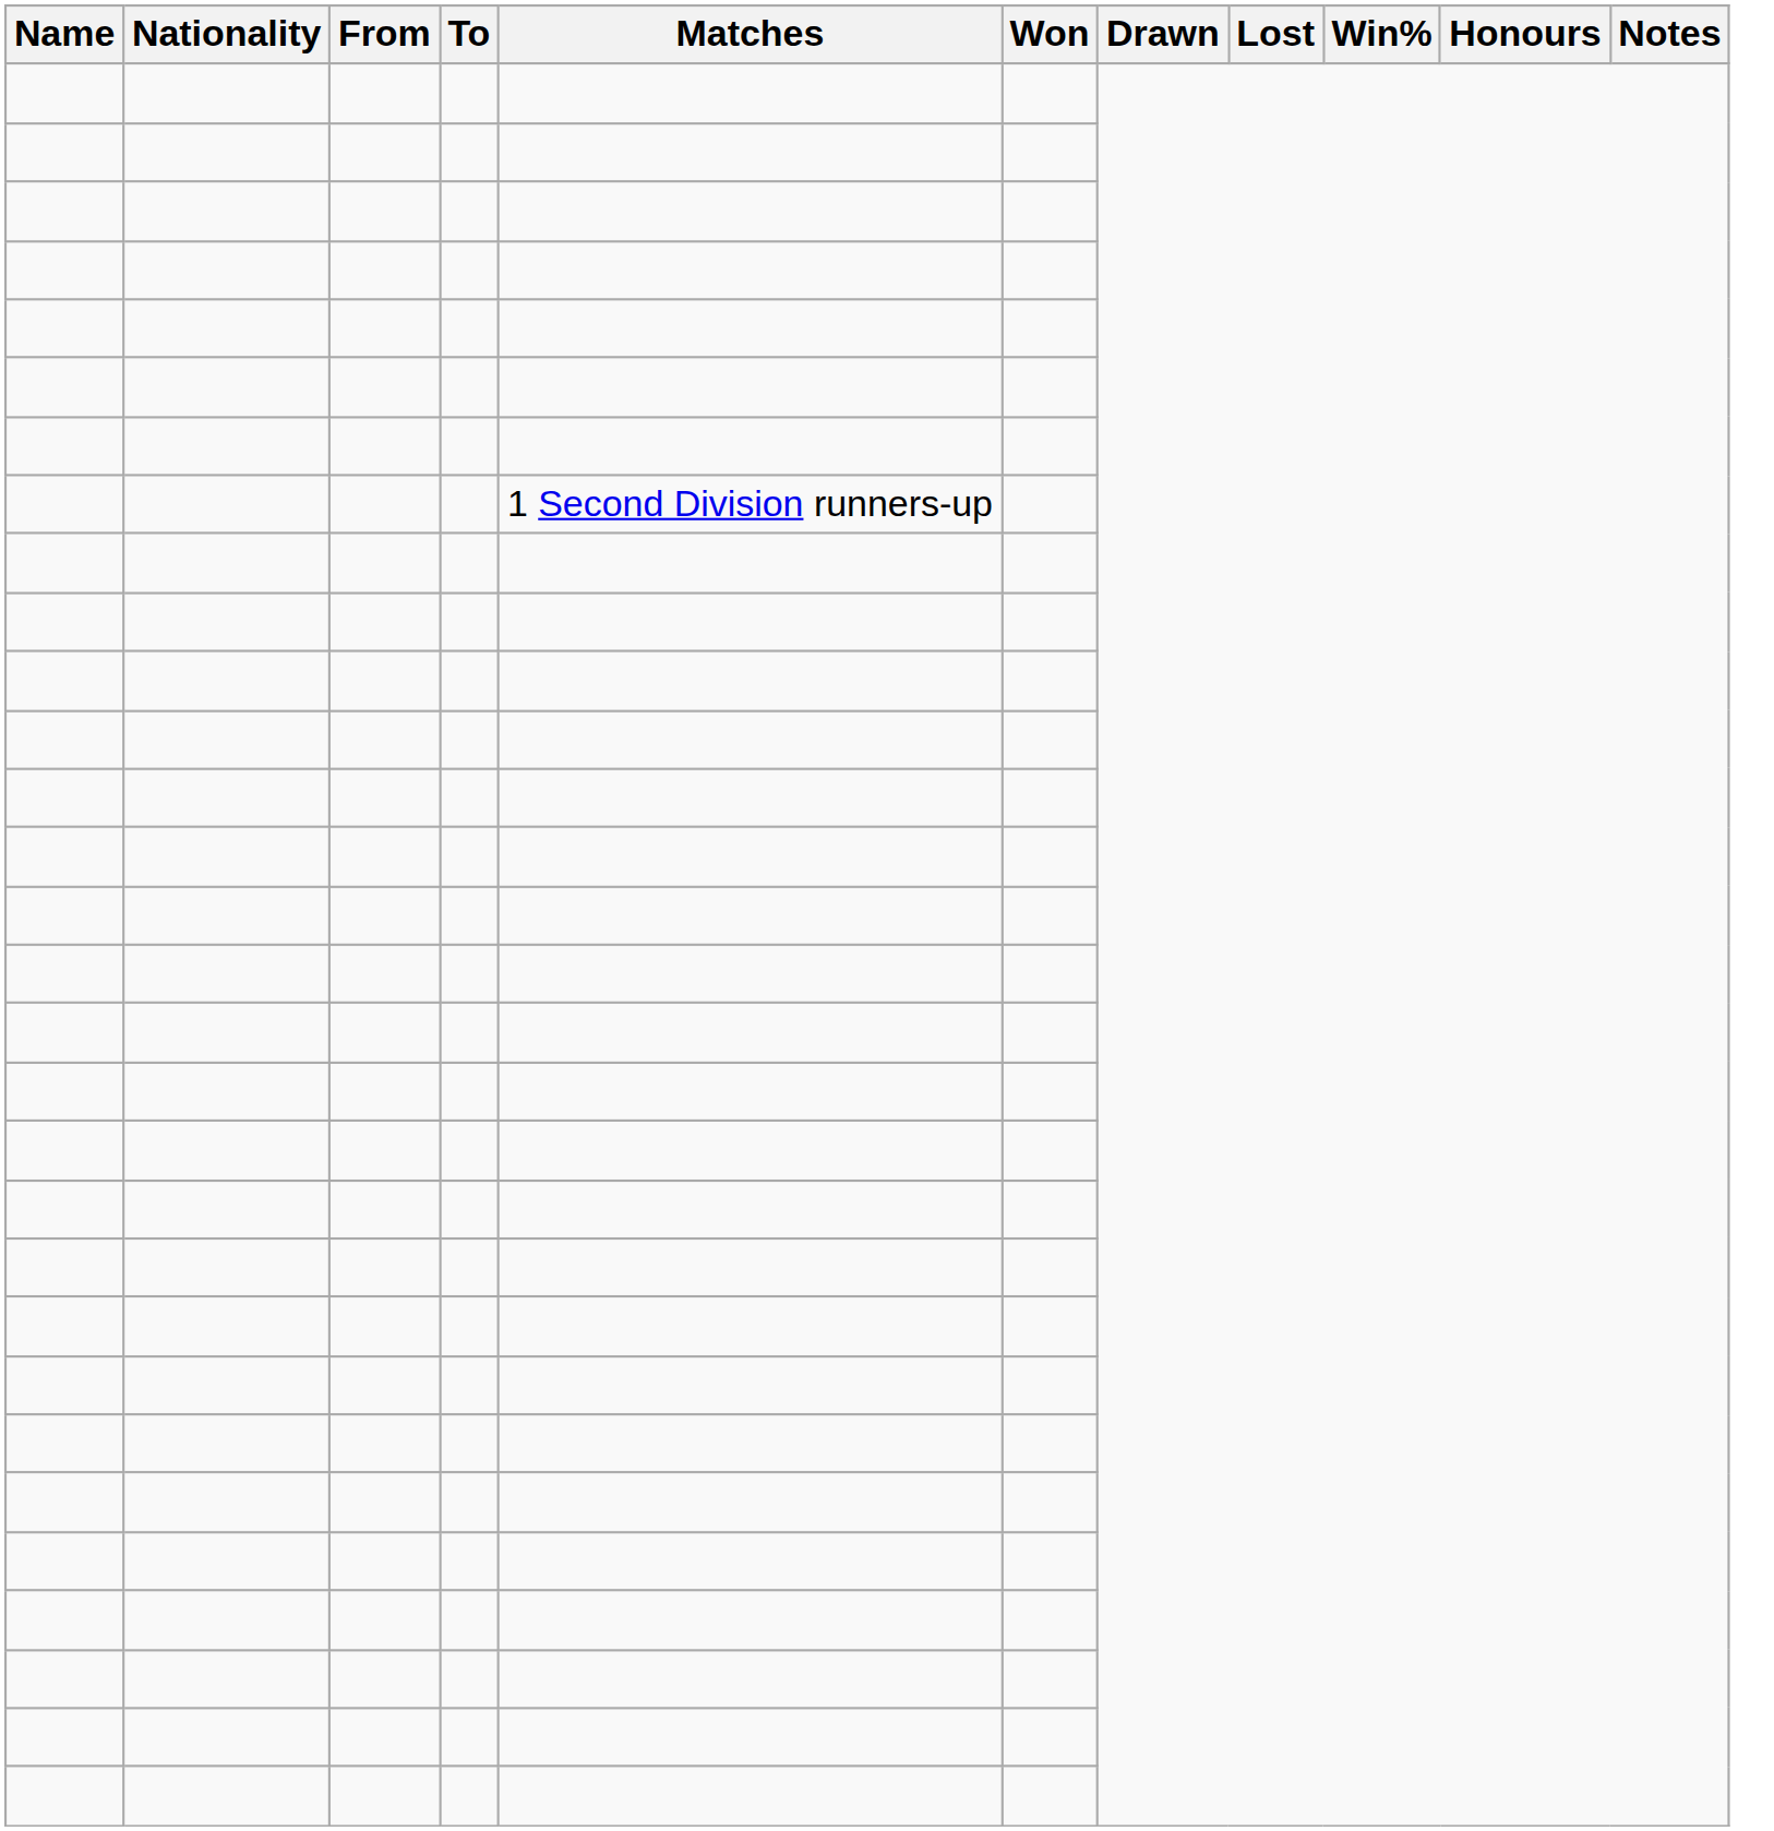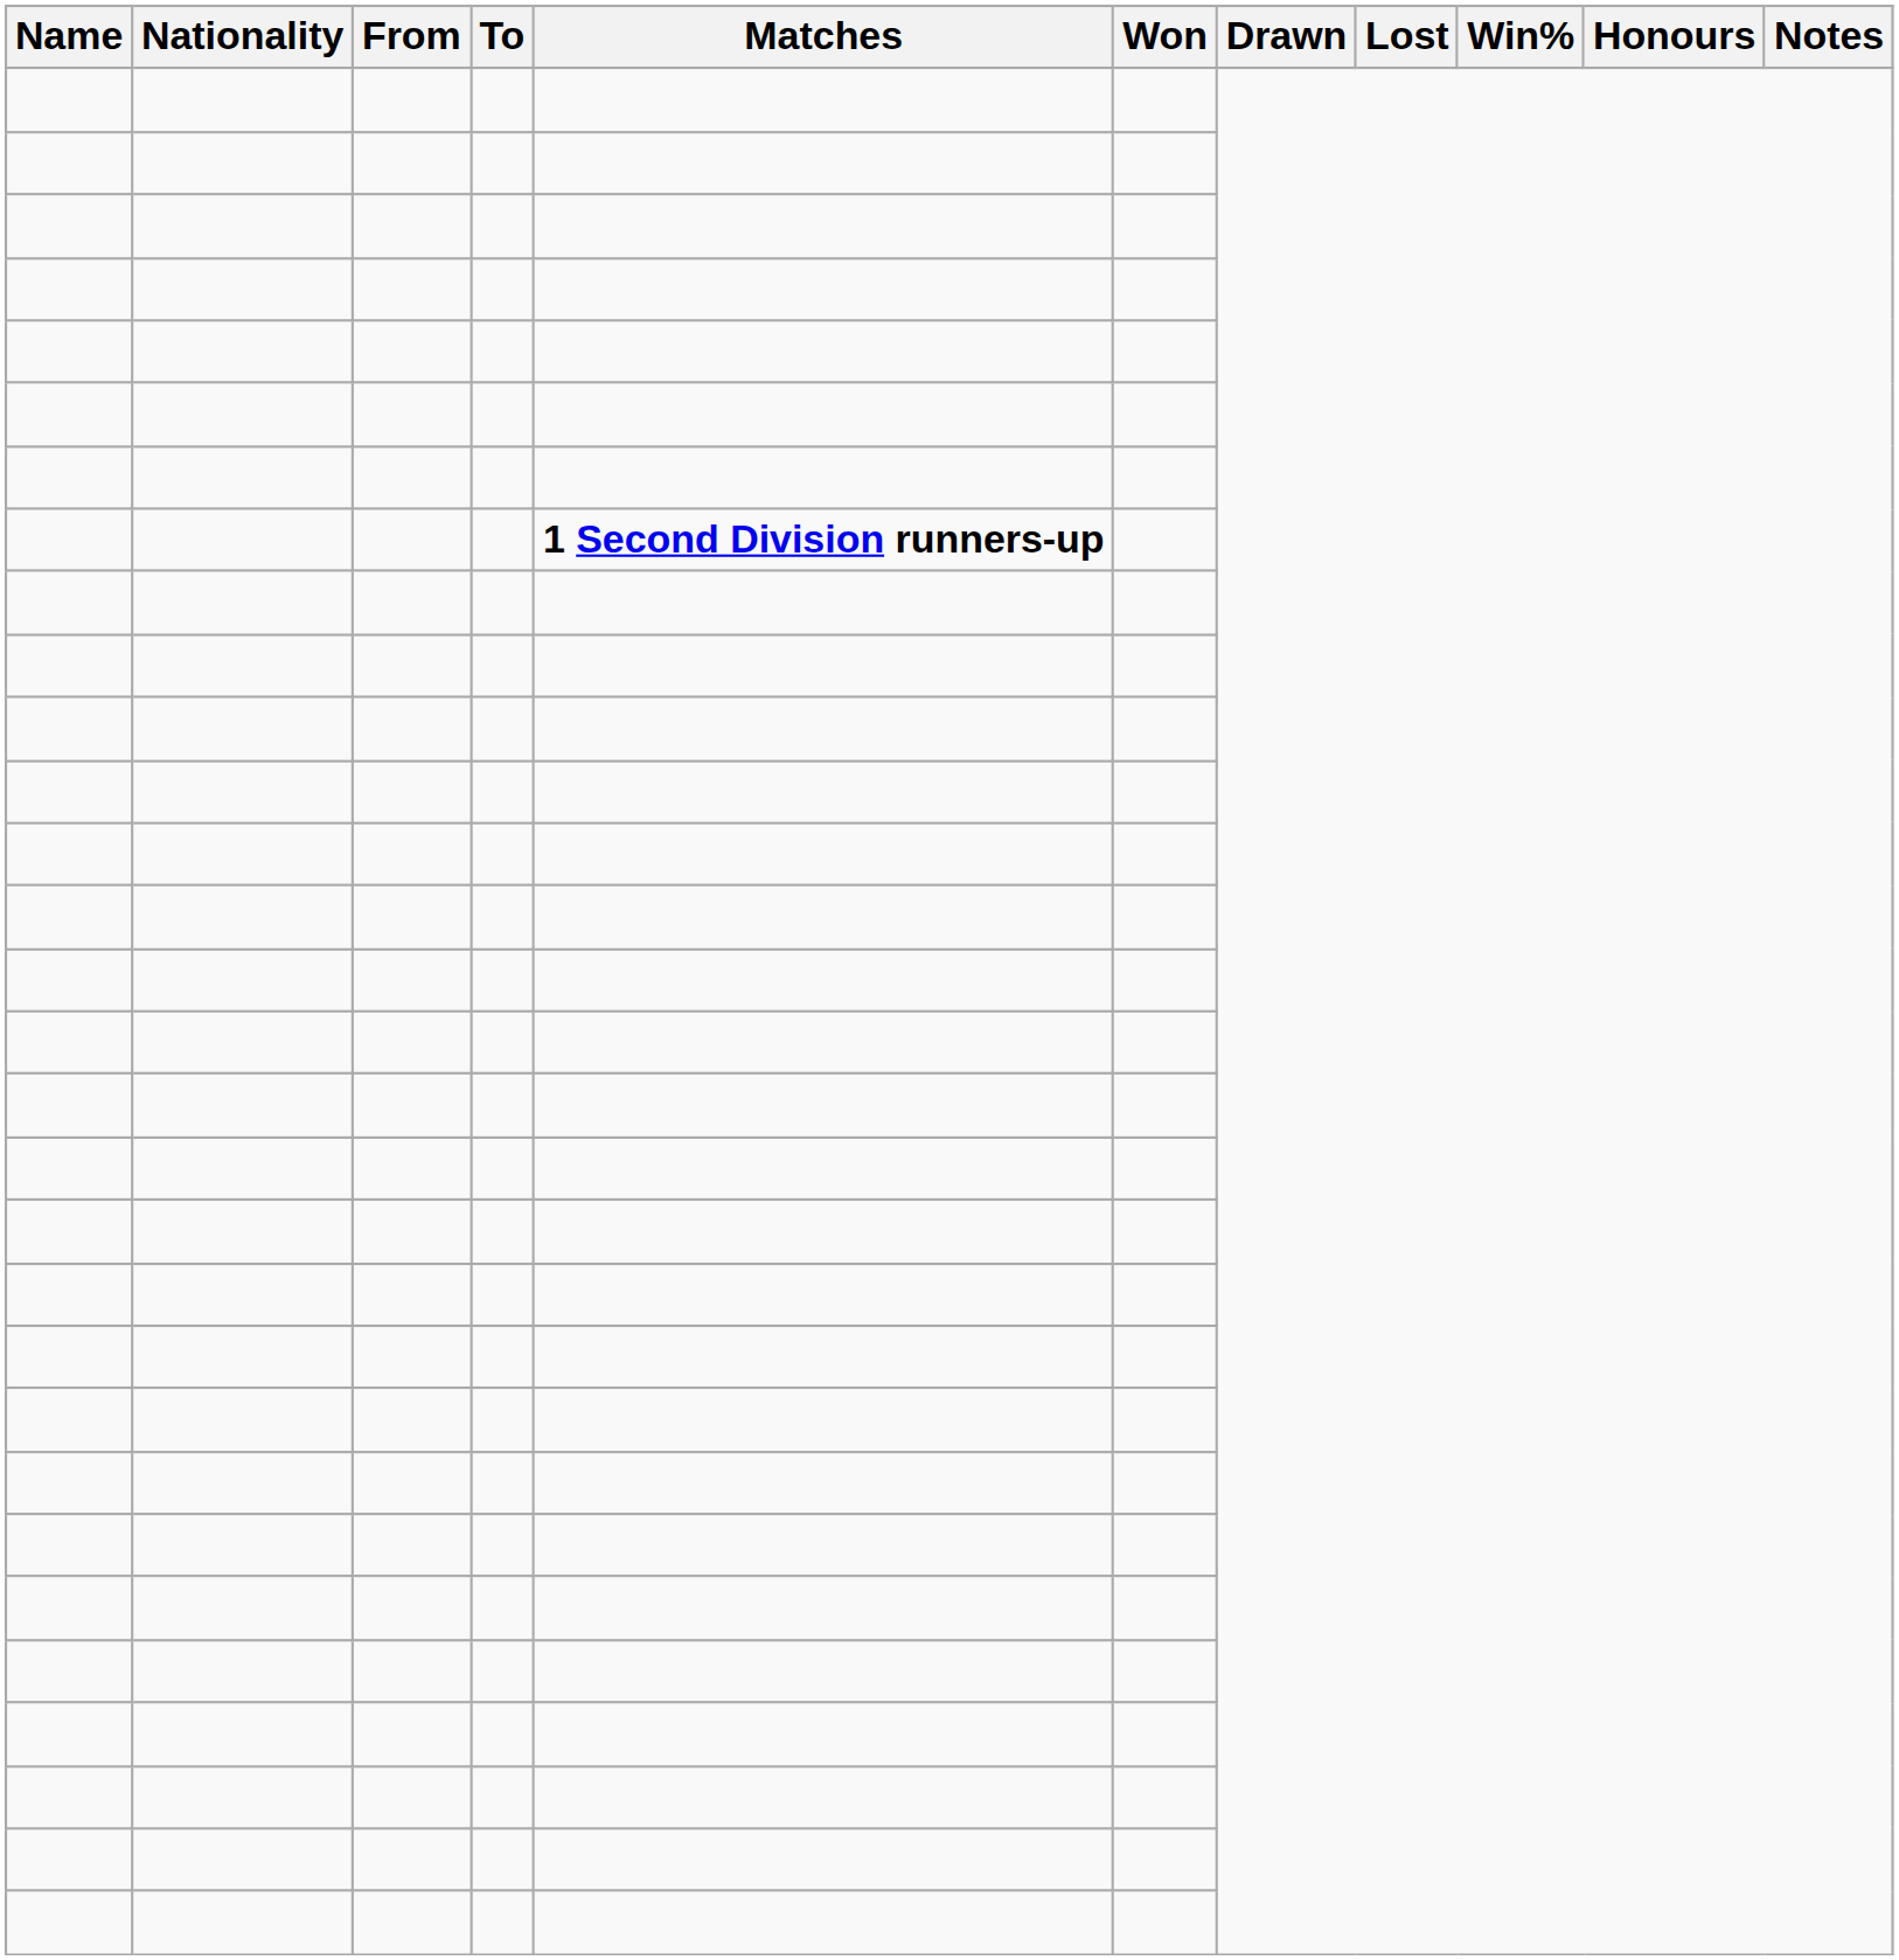row 9 | Matches: normal -> bold
